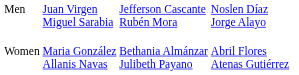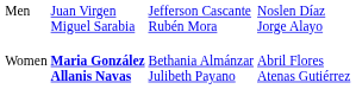Women | column 2: normal -> bold
